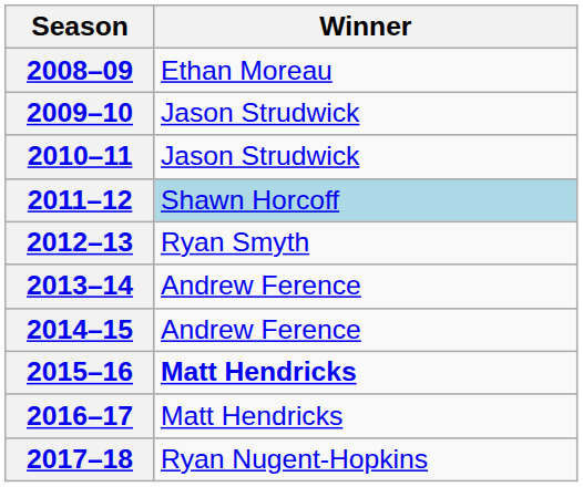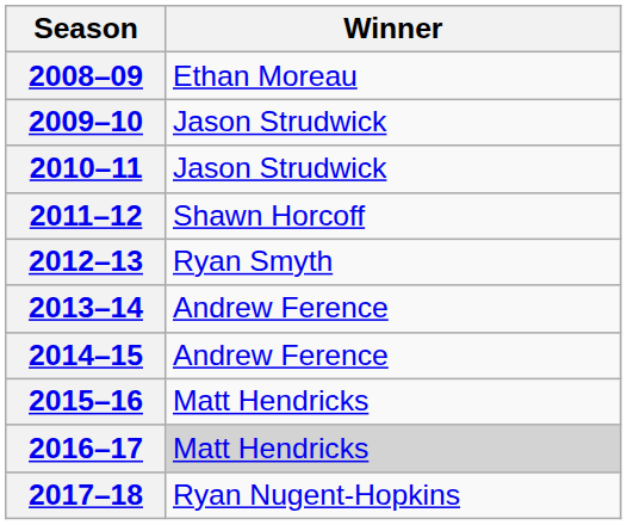2011–12 | Winner: lightblue background -> no background
2015–16 | Winner: bold -> normal
2016–17 | Winner: no background -> lightgrey background
